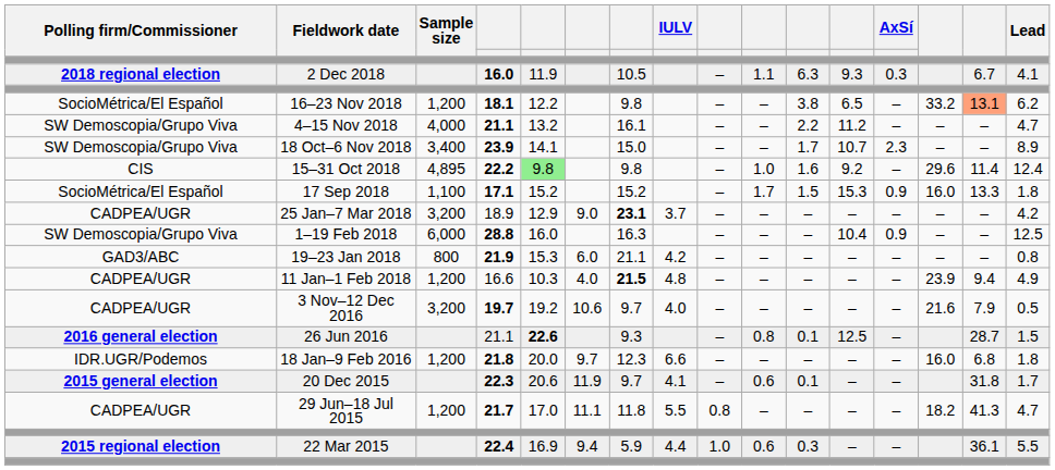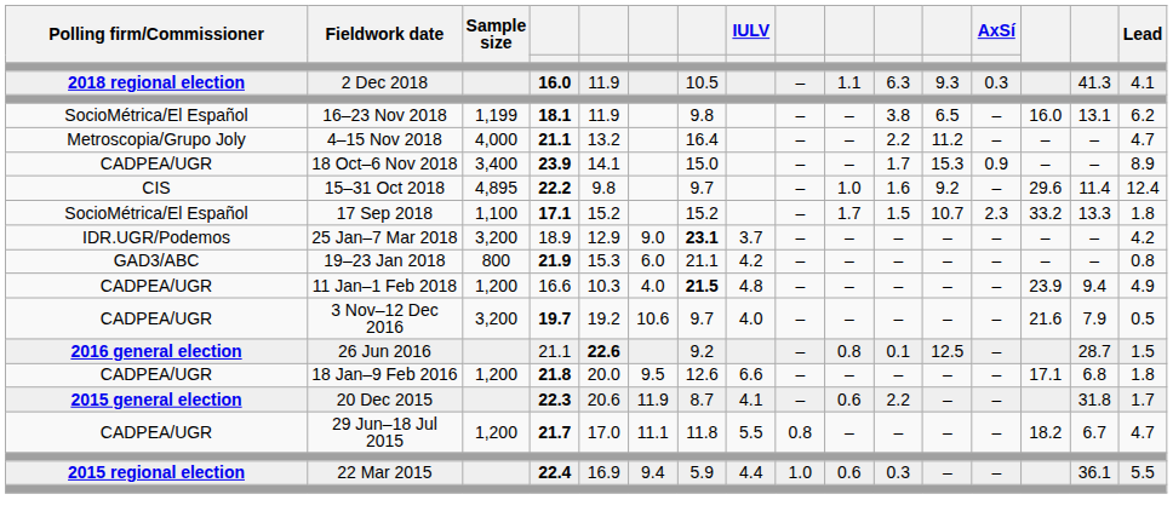2 Dec 2018 | column 15: 6.7 -> 41.3
16–23 Nov 2018 | Sample size: 1,200 -> 1,199
16–23 Nov 2018 | column 5: 12.2 -> 11.9
16–23 Nov 2018 | column 14: 33.2 -> 16.0
16–23 Nov 2018 | column 15: lightsalmon background -> no background
4–15 Nov 2018 | Polling firm/Commissioner: SW Demoscopia/Grupo Viva -> Metroscopia/Grupo Joly
4–15 Nov 2018 | column 7: 16.1 -> 16.4
18 Oct–6 Nov 2018 | Polling firm/Commissioner: SW Demoscopia/Grupo Viva -> CADPEA/UGR
18 Oct–6 Nov 2018 | column 12: 10.7 -> 15.3
18 Oct–6 Nov 2018 | AxSí: 2.3 -> 0.9
15–31 Oct 2018 | column 5: lightgreen background -> no background
15–31 Oct 2018 | column 7: 9.8 -> 9.7
17 Sep 2018 | column 12: 15.3 -> 10.7
17 Sep 2018 | AxSí: 0.9 -> 2.3
17 Sep 2018 | column 14: 16.0 -> 33.2
25 Jan–7 Mar 2018 | Polling firm/Commissioner: CADPEA/UGR -> IDR.UGR/Podemos
- row: SW Demoscopia/Grupo Viva | 1–19 Feb 2018 | 6,000 | 28.8 | 16.0 | 16.3 | – | – | – | 10.4 | 0.9 | – | – | 12.5
26 Jun 2016 | column 7: 9.3 -> 9.2
18 Jan–9 Feb 2016 | Polling firm/Commissioner: IDR.UGR/Podemos -> CADPEA/UGR
18 Jan–9 Feb 2016 | column 6: 9.7 -> 9.5
18 Jan–9 Feb 2016 | column 7: 12.3 -> 12.6
18 Jan–9 Feb 2016 | column 14: 16.0 -> 17.1
20 Dec 2015 | column 7: 9.7 -> 8.7
20 Dec 2015 | column 11: 0.1 -> 2.2
29 Jun–18 Jul 2015 | column 15: 41.3 -> 6.7
